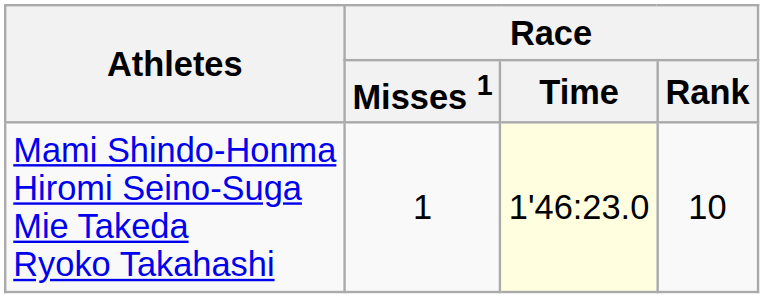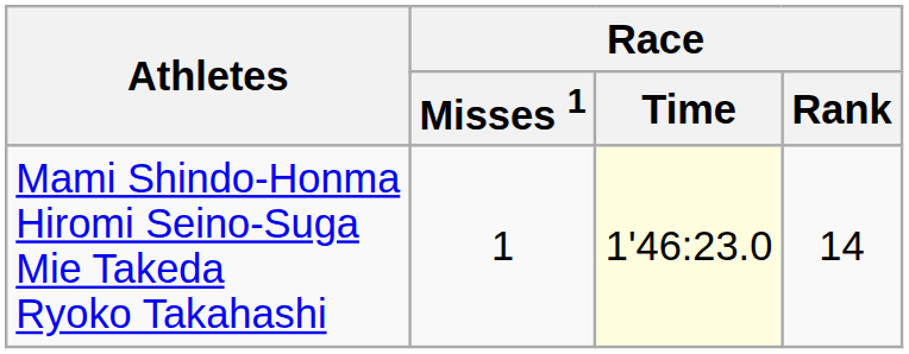row 3 | Race / Rank: 10 -> 14
